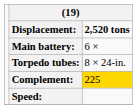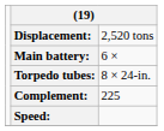Displacement: | column 3: bold -> normal
Complement: | column 3: gold background -> no background
